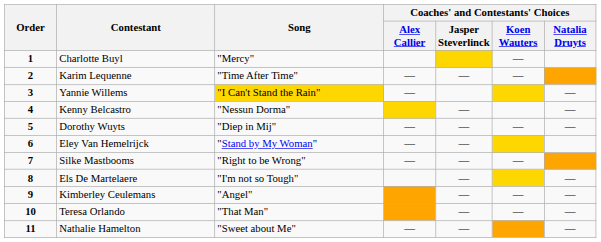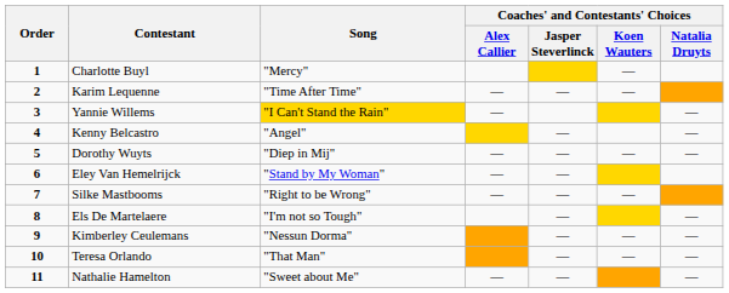Kenny Belcastro | Song: "Nessun Dorma" -> "Angel"
Kimberley Ceulemans | Song: "Angel" -> "Nessun Dorma"
